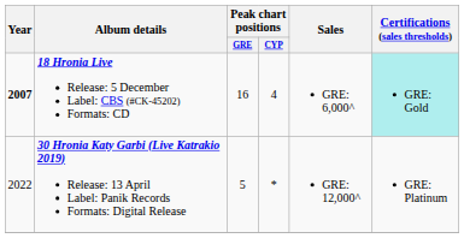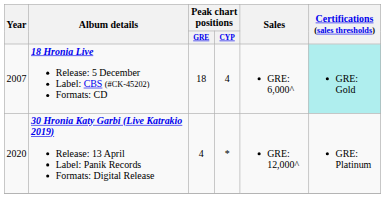row 3 | Year: bold -> normal
row 3 | Peak chart positions / GRE: 16 -> 18
row 4 | Year: 2022 -> 2020
row 4 | Peak chart positions / GRE: 5 -> 4
